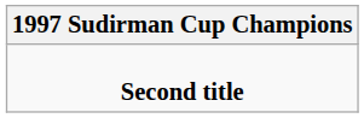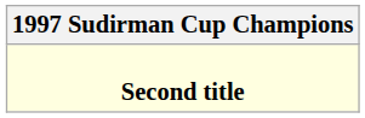row 2 | column 1: no background -> lightyellow background
